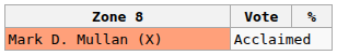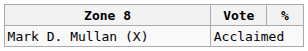Mark D. Mullan (X) | Zone 8: lightsalmon background -> no background
